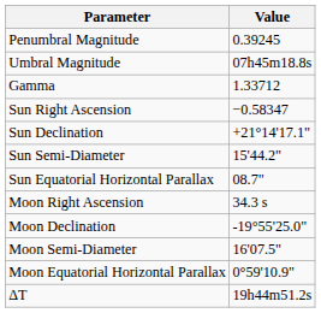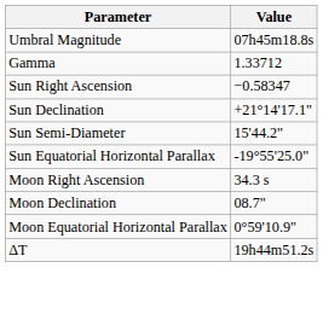- row: Penumbral Magnitude | 0.39245
Sun Equatorial Horizontal Parallax | Value: 08.7" -> -19°55'25.0"
Moon Declination | Value: -19°55'25.0" -> 08.7"
- row: Moon Semi-Diameter | 16'07.5"
